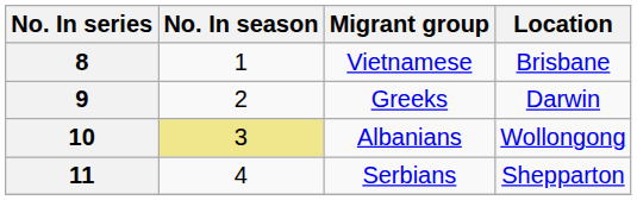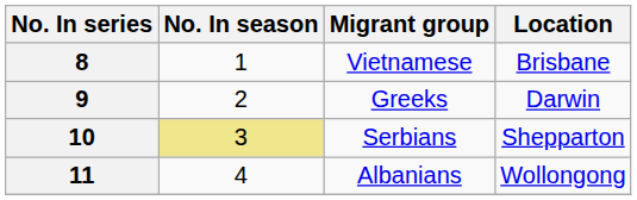10 | Migrant group: Albanians -> Serbians
10 | Location: Wollongong -> Shepparton
11 | Migrant group: Serbians -> Albanians
11 | Location: Shepparton -> Wollongong
